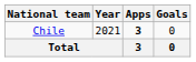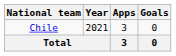Chile | Apps: bold -> normal
